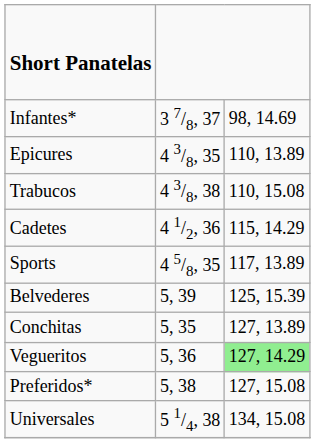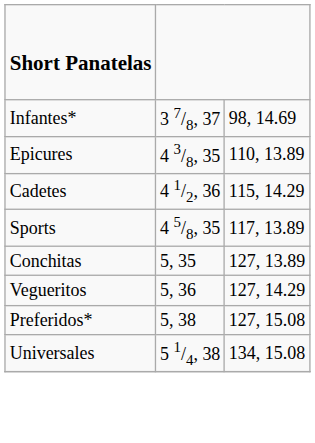- row: Trabucos | 4 3/8, 38 | 110, 15.08
- row: Belvederes | 5, 39 | 125, 15.39
Vegueritos | column 3: lightgreen background -> no background
